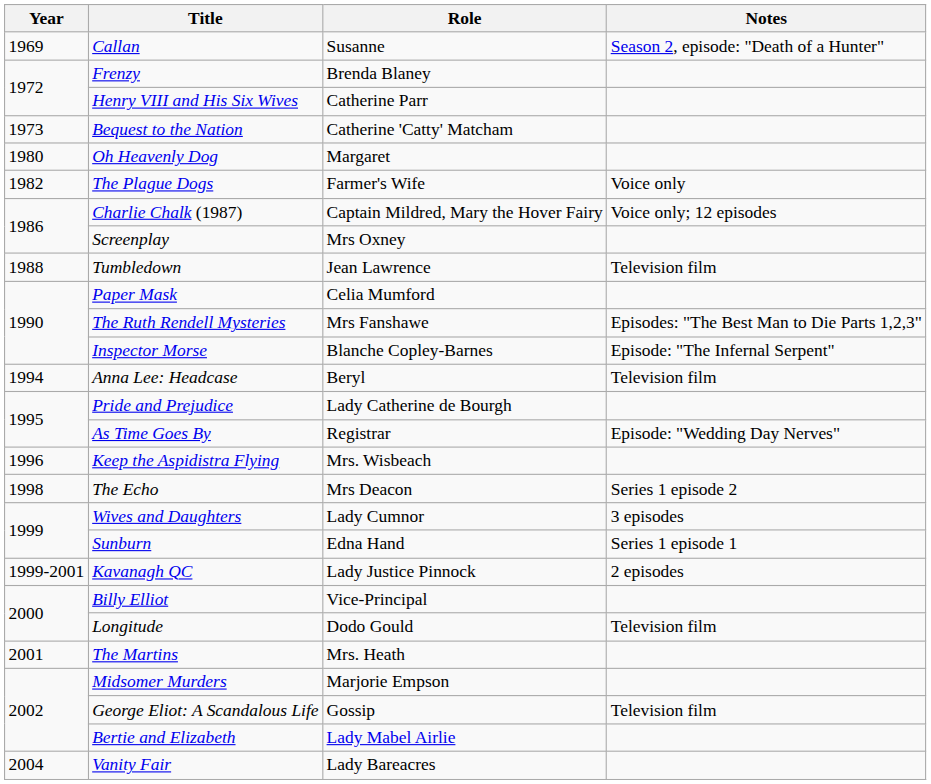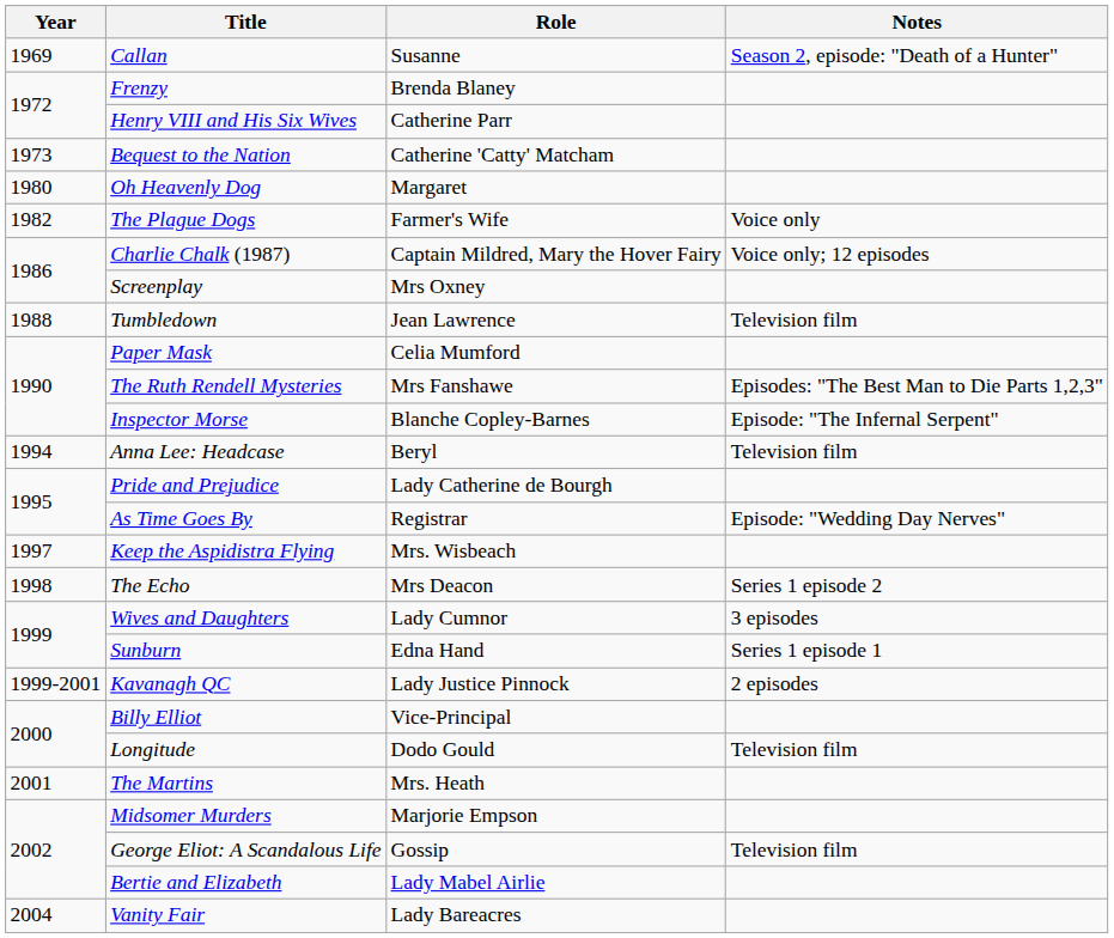Keep the Aspidistra Flying | Year: 1996 -> 1997
